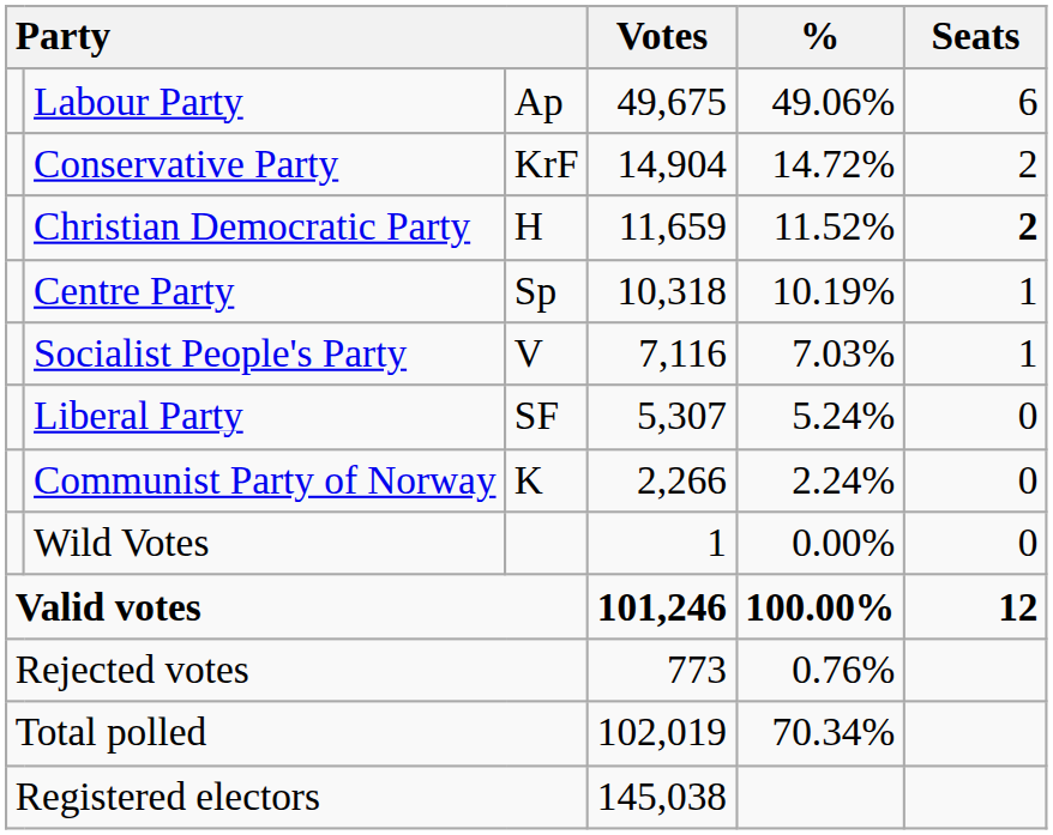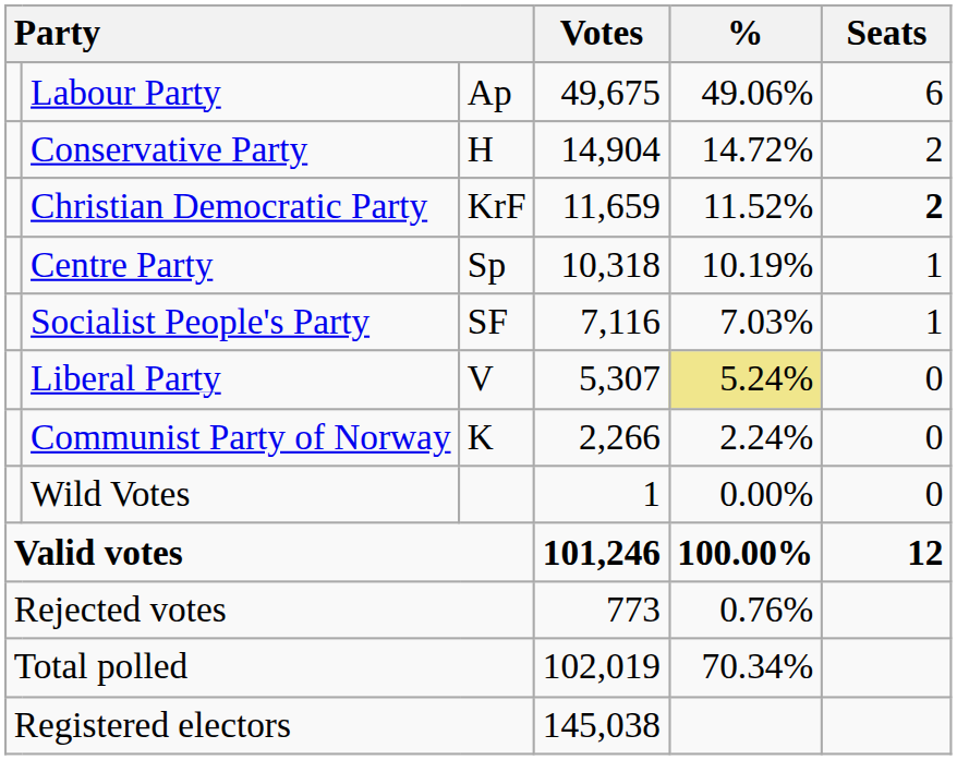Conservative Party | column 3: KrF -> H
Christian Democratic Party | column 3: H -> KrF
Socialist People's Party | column 3: V -> SF
Liberal Party | column 3: SF -> V
Liberal Party | %: no background -> khaki background
